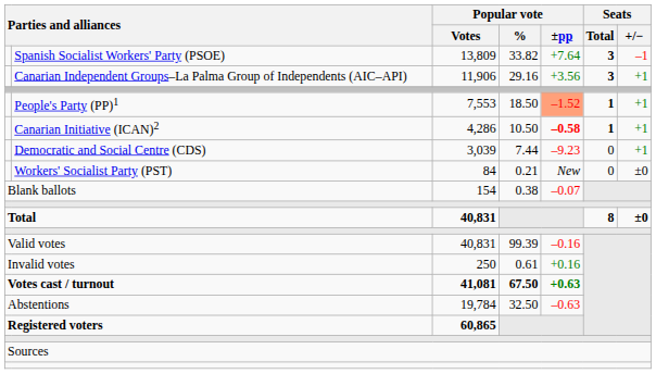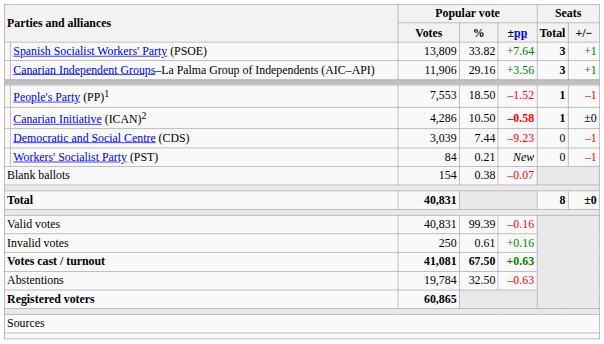Spanish Socialist Workers' Party (PSOE) | Seats / +/−: –1 -> +1
People's Party (PP)1 | Popular vote / ±pp: lightsalmon background -> no background
People's Party (PP)1 | Seats / +/−: +1 -> –1
Canarian Initiative (ICAN)2 | Seats / +/−: +1 -> ±0
Democratic and Social Centre (CDS) | Seats / +/−: +1 -> –1
Workers' Socialist Party (PST) | Seats / +/−: ±0 -> –1
